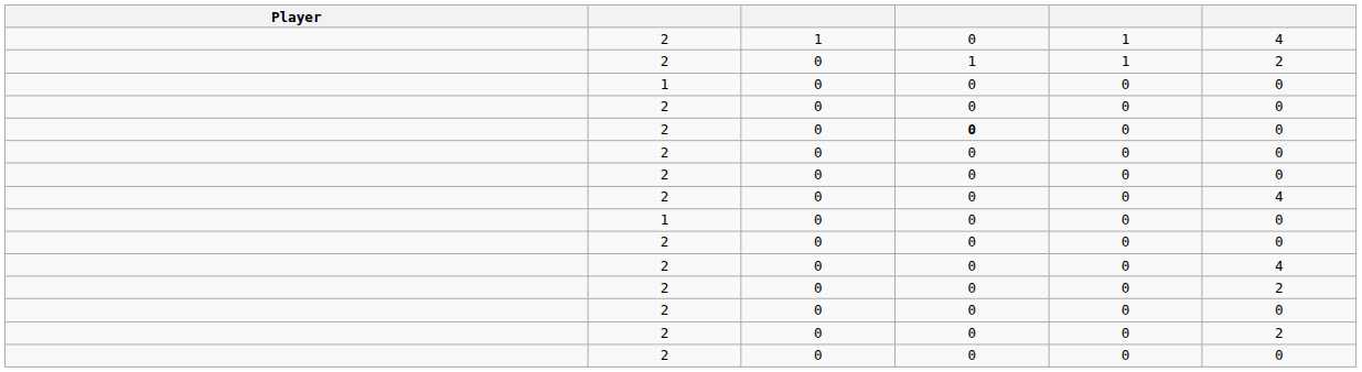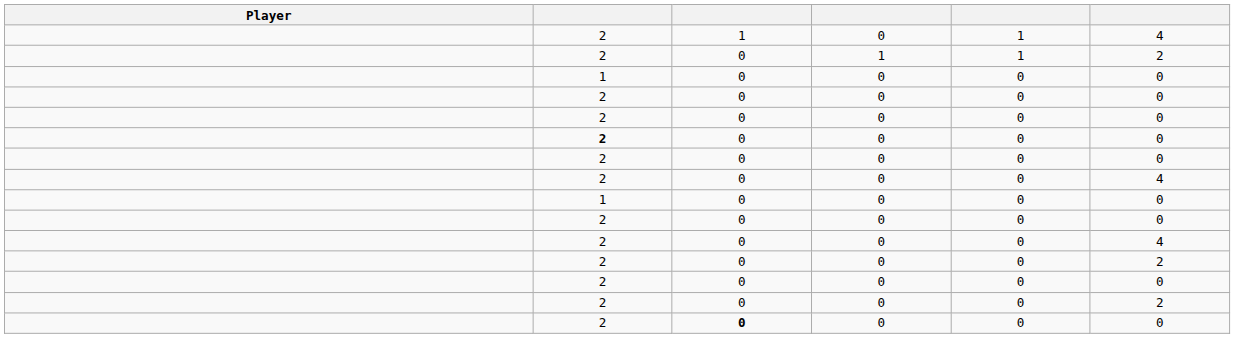row 6 | column 4: bold -> normal
row 7 | column 2: normal -> bold
row 16 | column 3: normal -> bold
